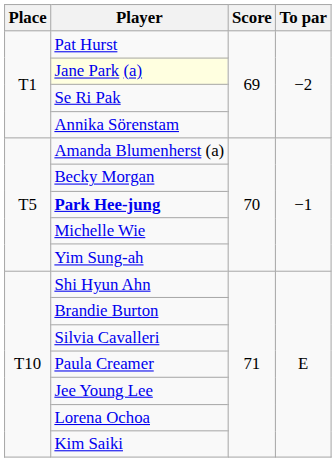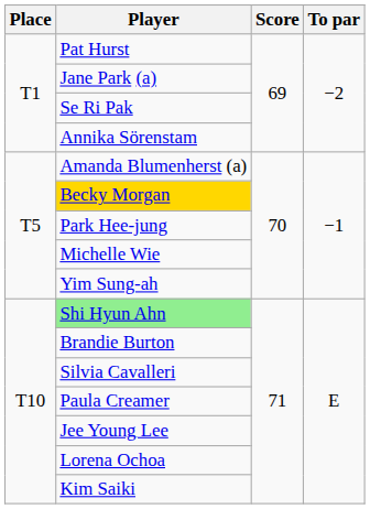Jane Park (a) | Player: lightyellow background -> no background
Becky Morgan | Player: no background -> gold background
Park Hee-jung | Player: bold -> normal
Shi Hyun Ahn | Player: no background -> lightgreen background
